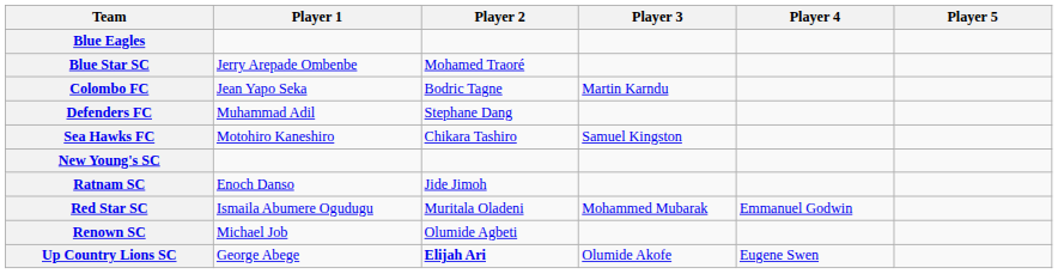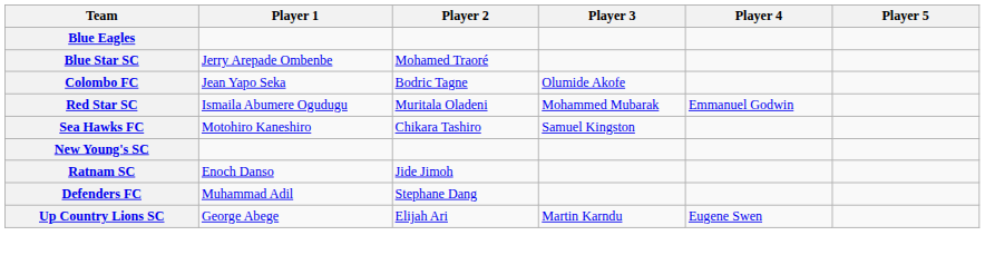Colombo FC | Player 3: Martin Karndu -> Olumide Akofe
rows swapped: Defenders FC <-> Red Star SC
- row: Renown SC | Michael Job | Olumide Agbeti
Up Country Lions SC | Player 2: bold -> normal
Up Country Lions SC | Player 3: Olumide Akofe -> Martin Karndu
